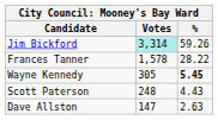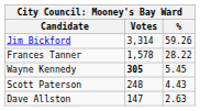Jim Bickford | Votes: paleturquoise background -> no background
Wayne Kennedy | Votes: normal -> bold
Wayne Kennedy | %: bold -> normal
